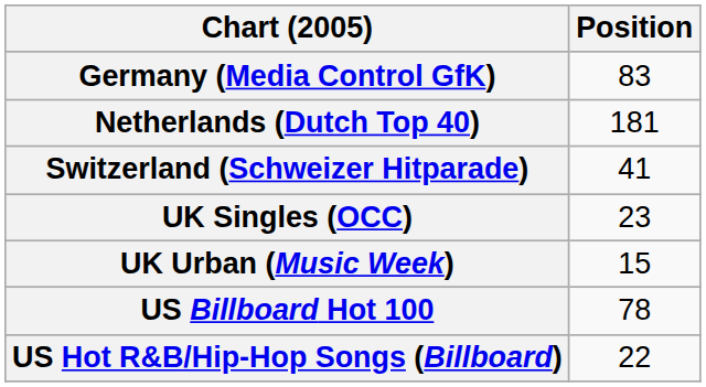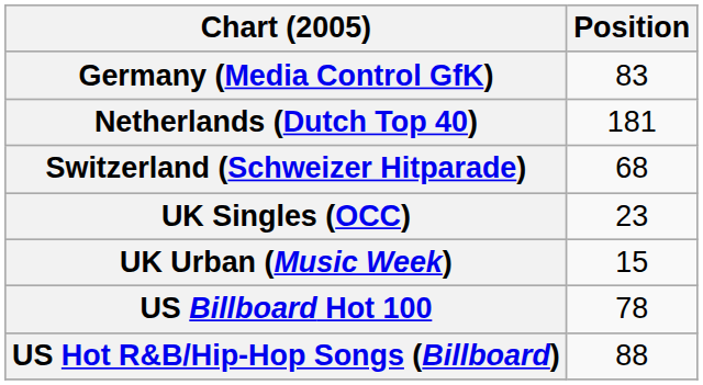Switzerland (Schweizer Hitparade) | Position: 41 -> 68
US Hot R&B/Hip-Hop Songs (Billboard) | Position: 22 -> 88
